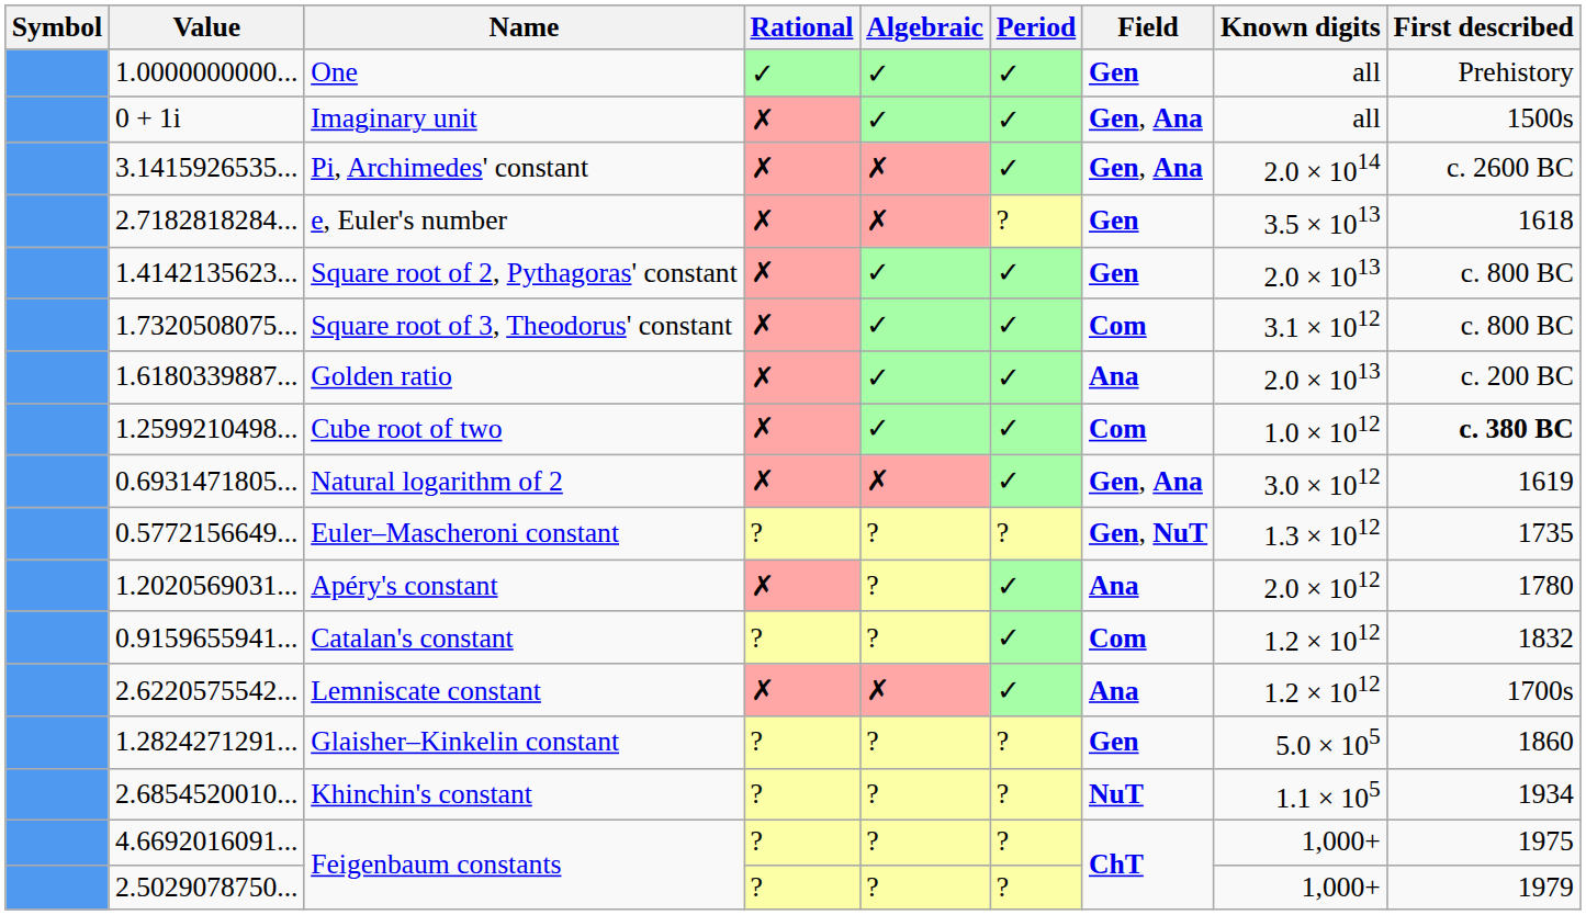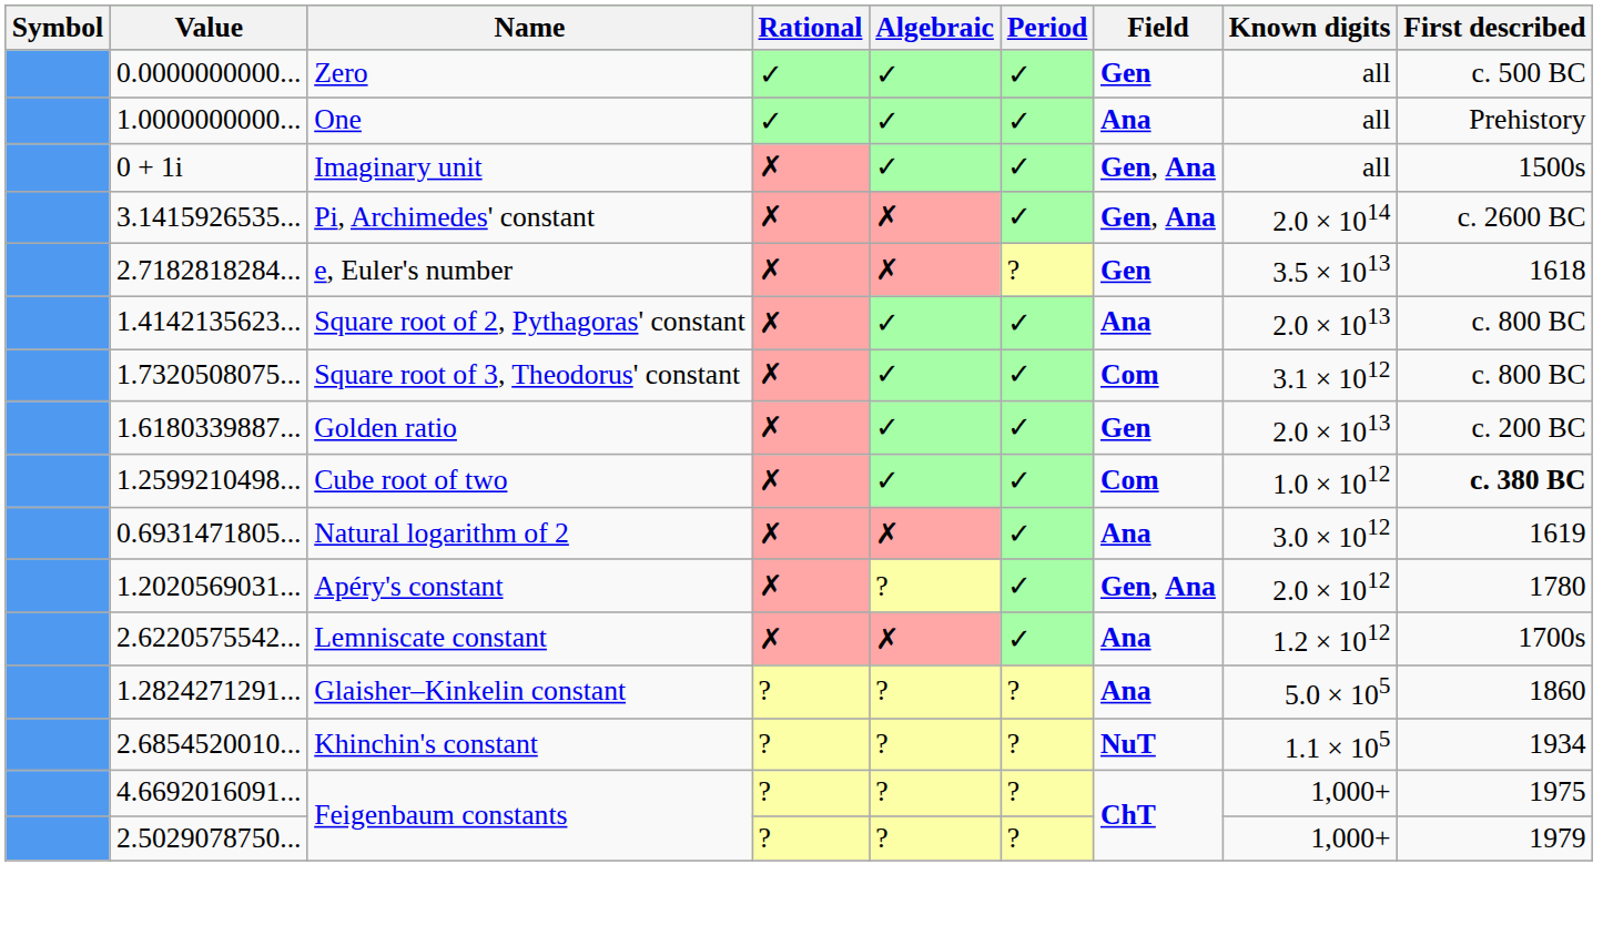+ row: 0.0000000000... | Zero | ✓ | ✓ | ✓ | Gen | all | c. 500 BC
One | Field: Gen -> Ana
Square root of 2, Pythagoras' constant | Field: Gen -> Ana
Golden ratio | Field: Ana -> Gen
Natural logarithm of 2 | Field: Gen, Ana -> Ana
- row: 0.5772156649... | Euler–Mascheroni constant | ? | ? | ? | Gen, NuT | 1.3 × 1012 | 1735
Apéry's constant | Field: Ana -> Gen, Ana
- row: 0.9159655941... | Catalan's constant | ? | ? | ✓ | Com | 1.2 × 1012 | 1832
Glaisher–Kinkelin constant | Field: Gen -> Ana
